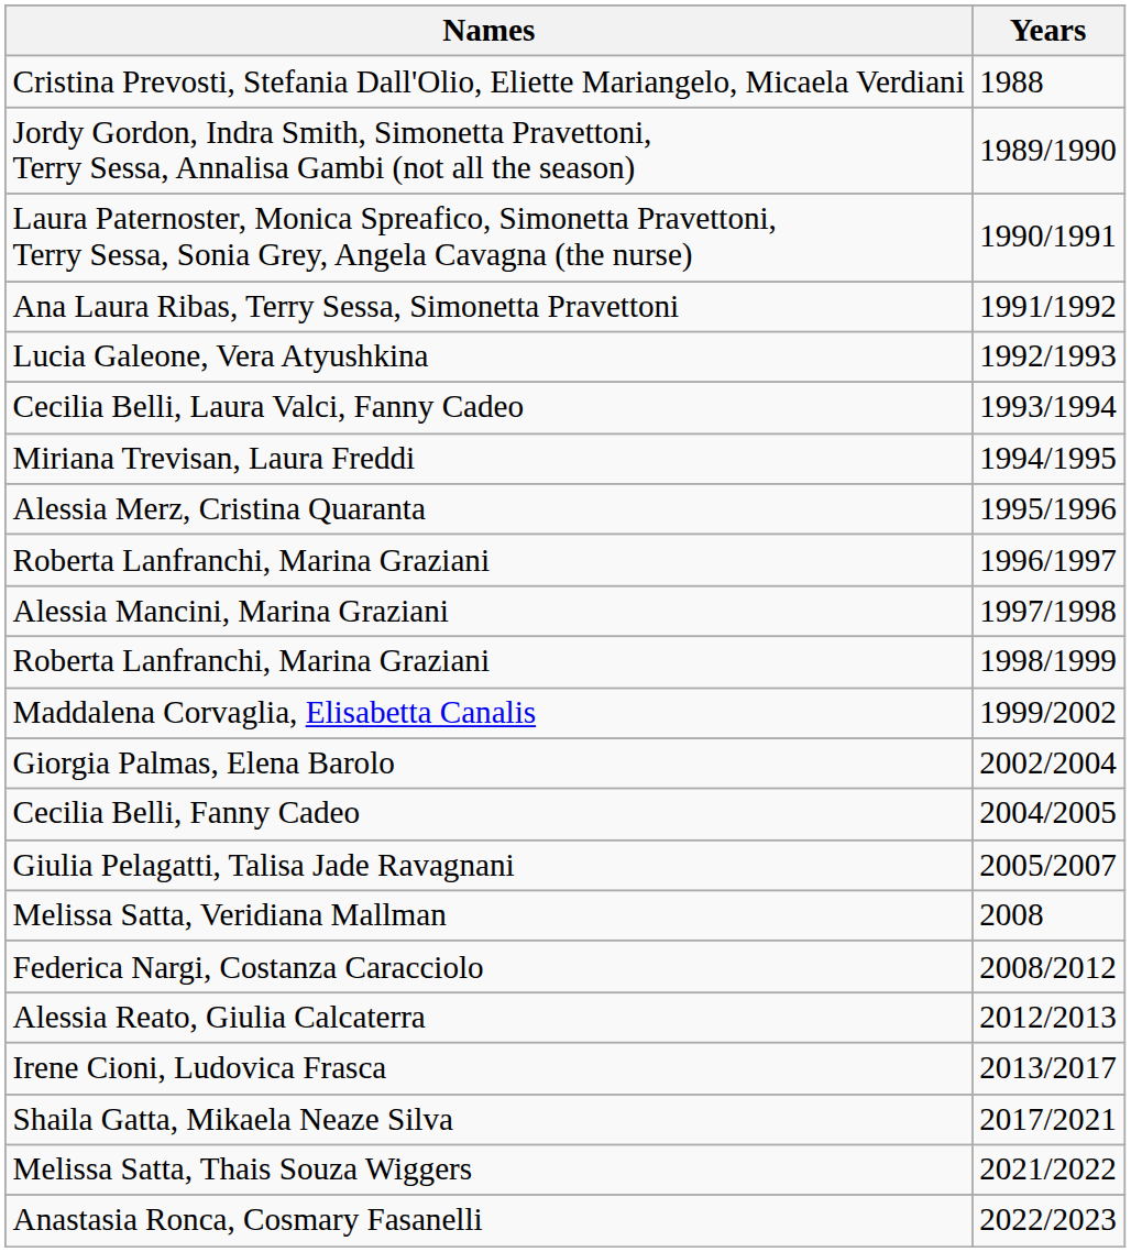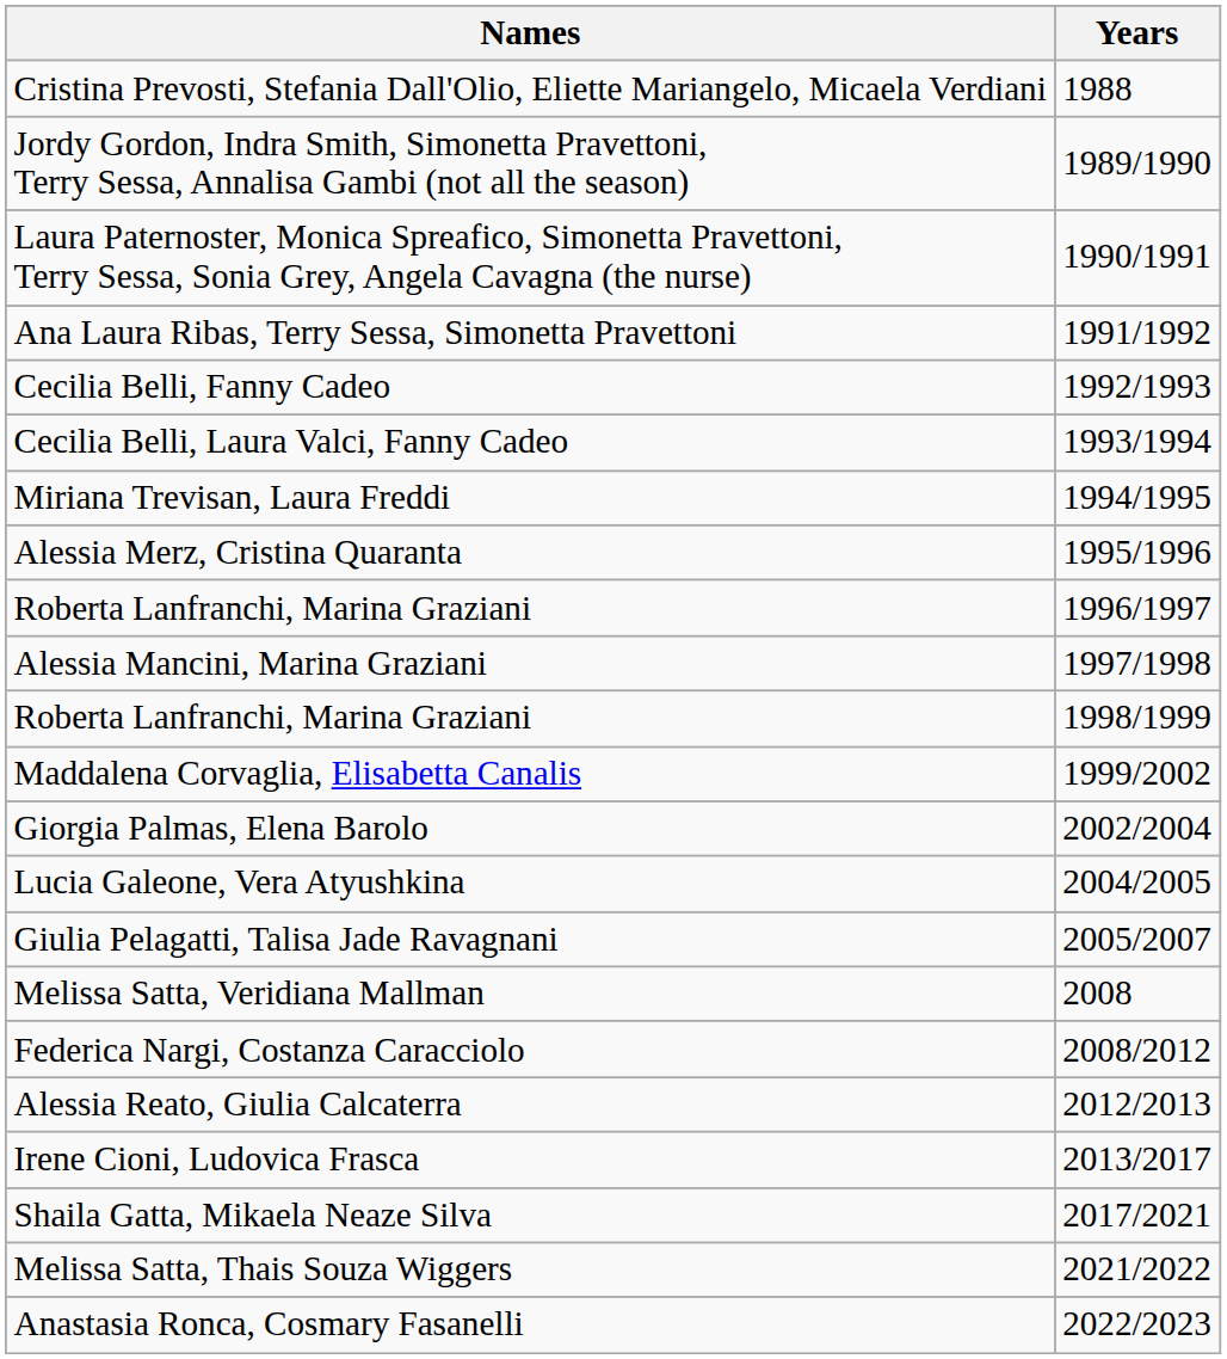row 6 | Names: Lucia Galeone, Vera Atyushkina -> Cecilia Belli, Fanny Cadeo
row 15 | Names: Cecilia Belli, Fanny Cadeo -> Lucia Galeone, Vera Atyushkina
